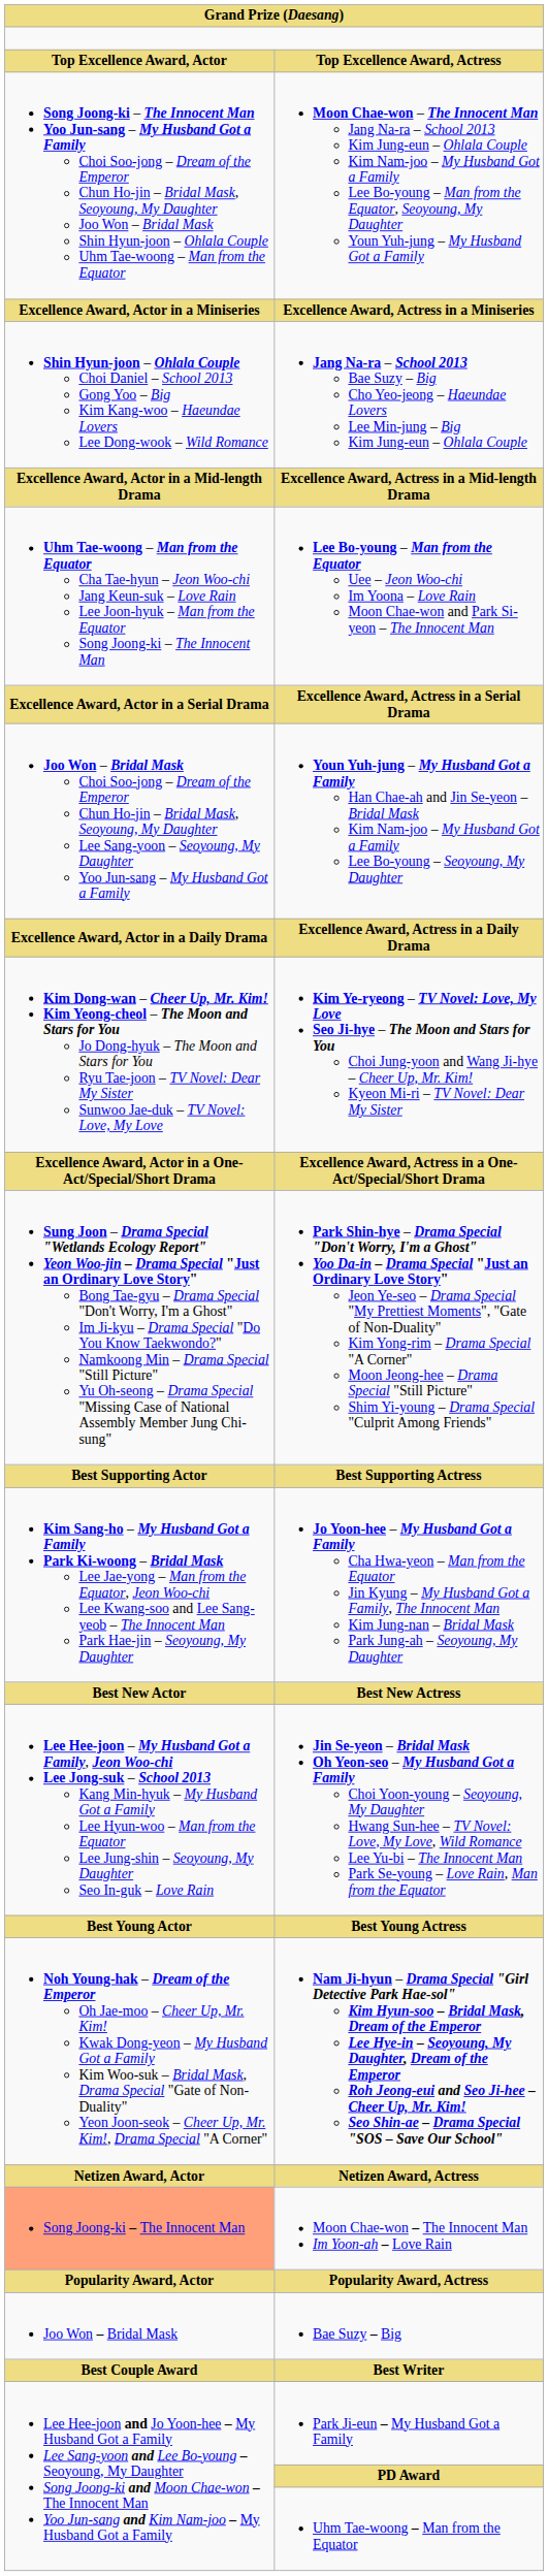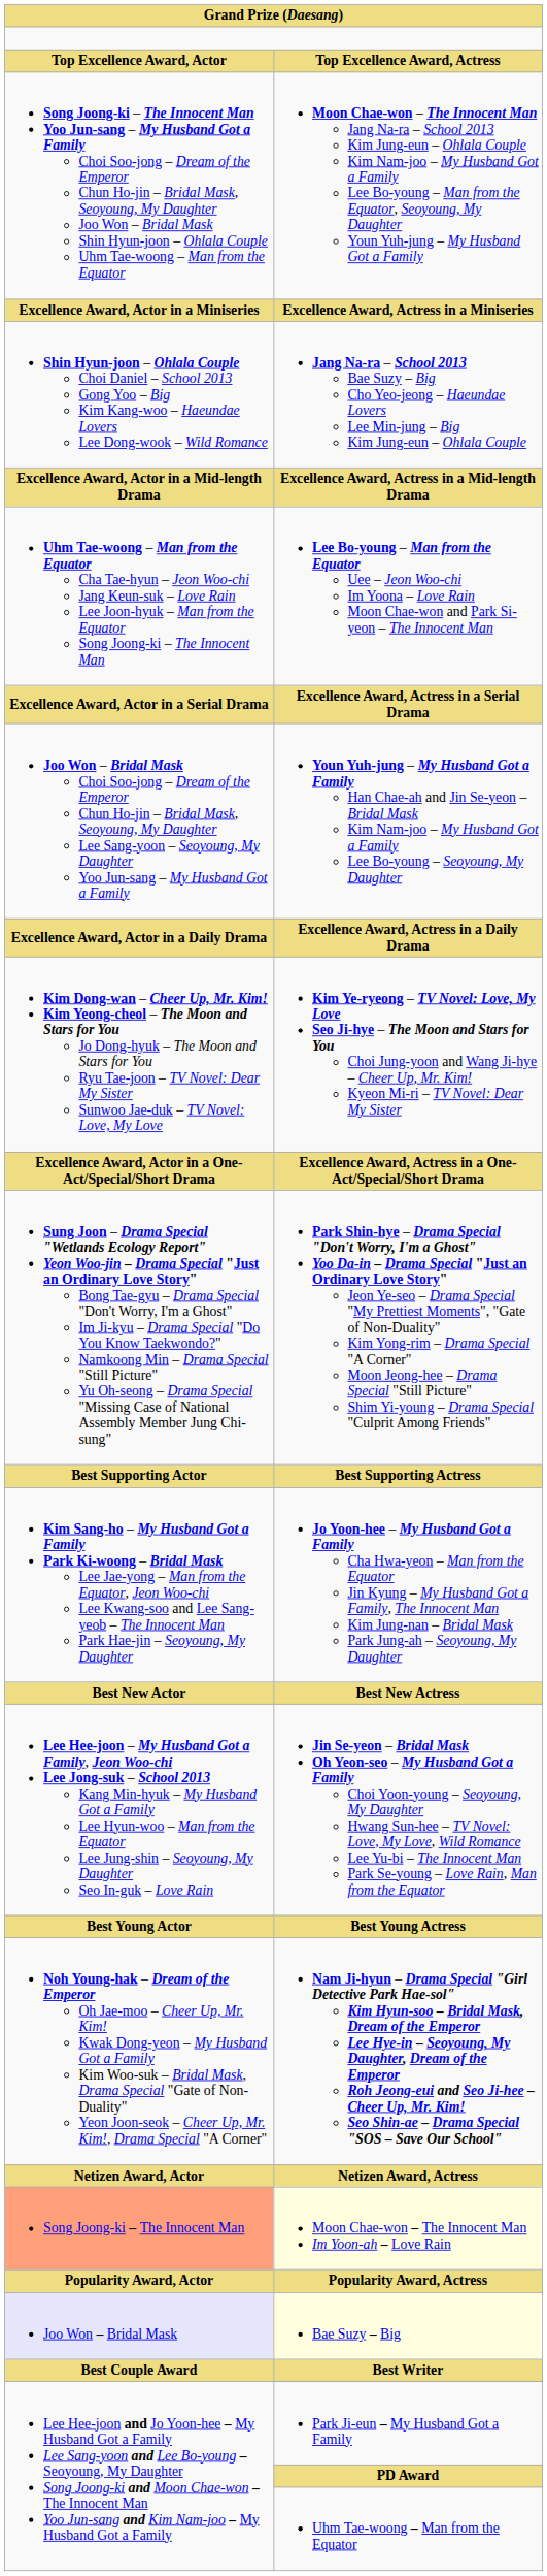row 22 | column 2: no background -> lightyellow background
row 24 | column 1: no background -> lavender background
row 24 | column 2: no background -> lightyellow background
